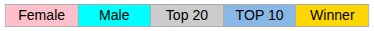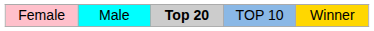Female | column 3: normal -> bold
